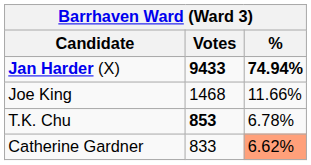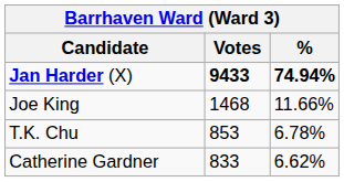T.K. Chu | Votes: bold -> normal
Catherine Gardner | %: lightsalmon background -> no background
